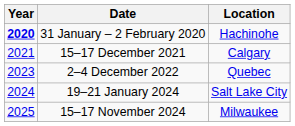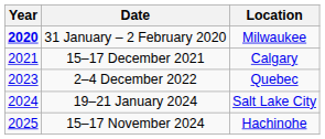31 January – 2 February 2020 | Location: Hachinohe -> Milwaukee
15–17 November 2024 | Location: Milwaukee -> Hachinohe
